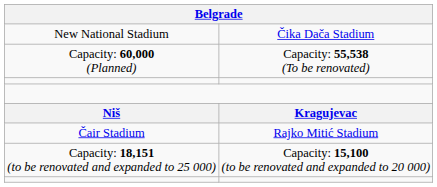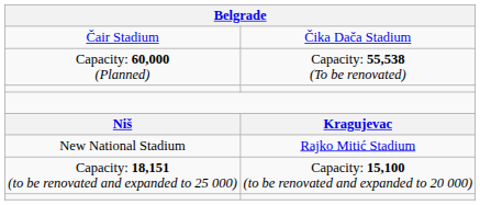row 2 | column 1: New National Stadium -> Čair Stadium
row 7 | column 1: Čair Stadium -> New National Stadium
